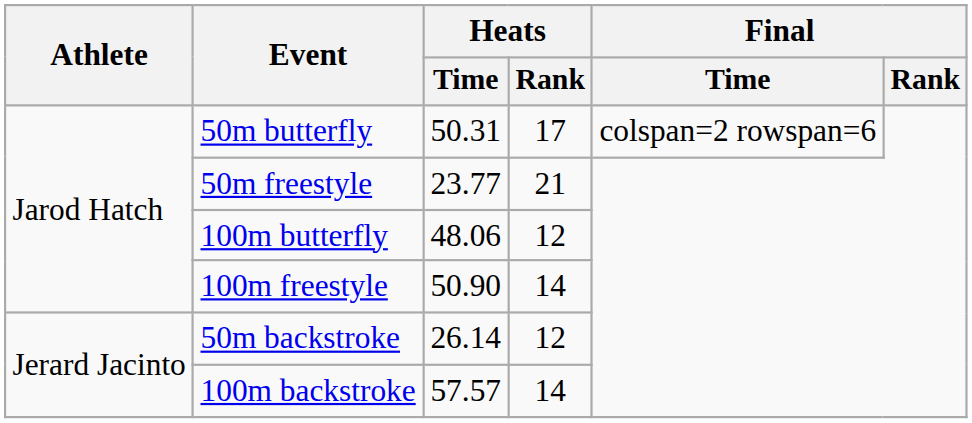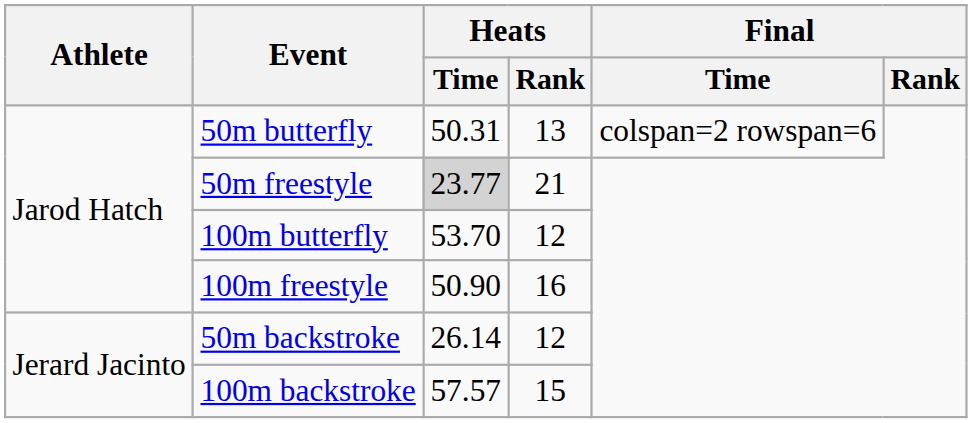50m butterfly | Heats / Rank: 17 -> 13
50m freestyle | Heats / Time: no background -> lightgrey background
100m butterfly | Heats / Time: 48.06 -> 53.70
100m freestyle | Heats / Rank: 14 -> 16
100m backstroke | Heats / Rank: 14 -> 15
